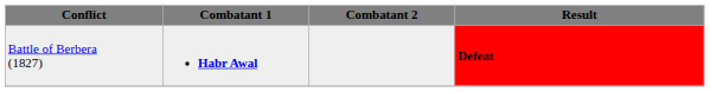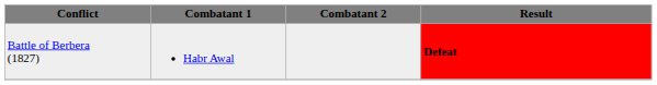Battle of Berbera (1827) | Combatant 1: bold -> normal
